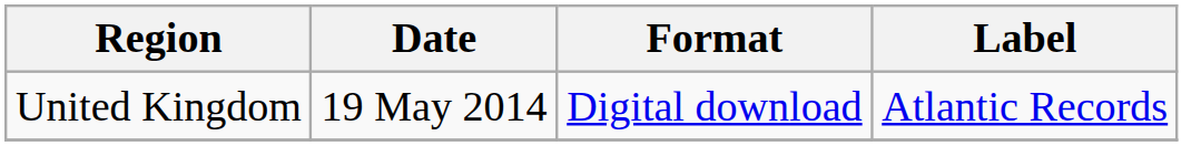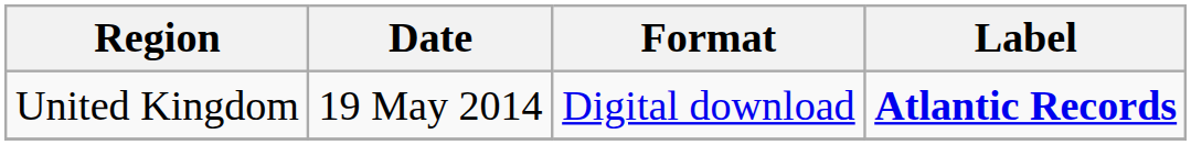United Kingdom | Label: normal -> bold
